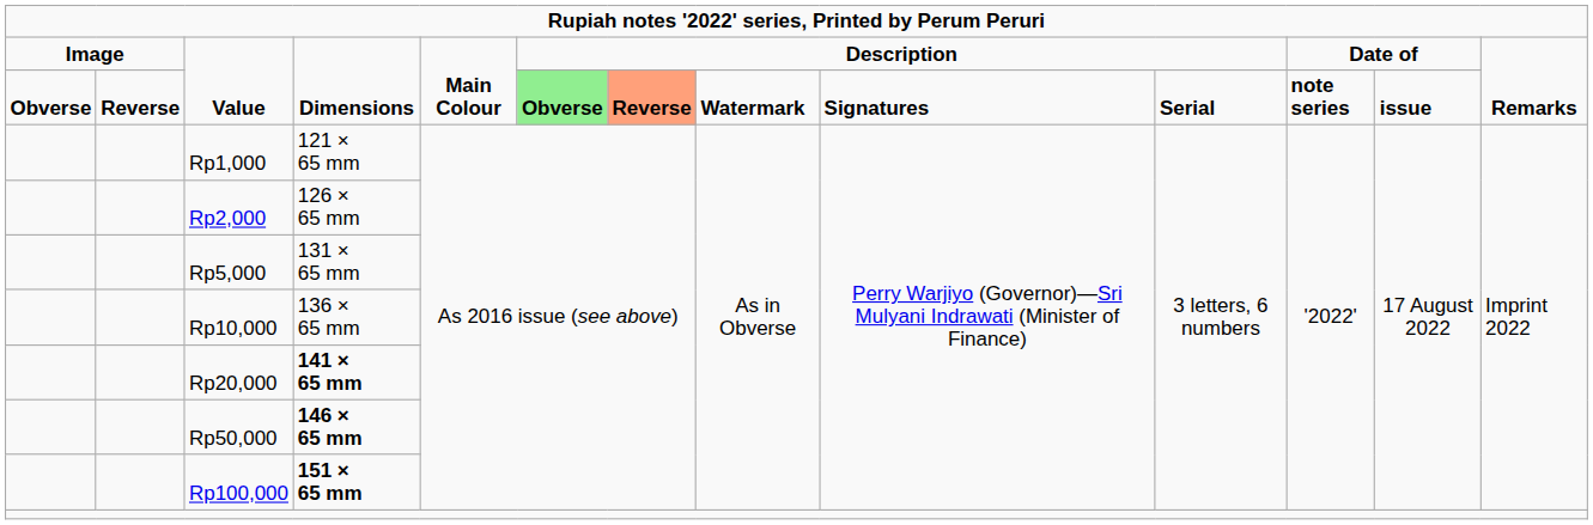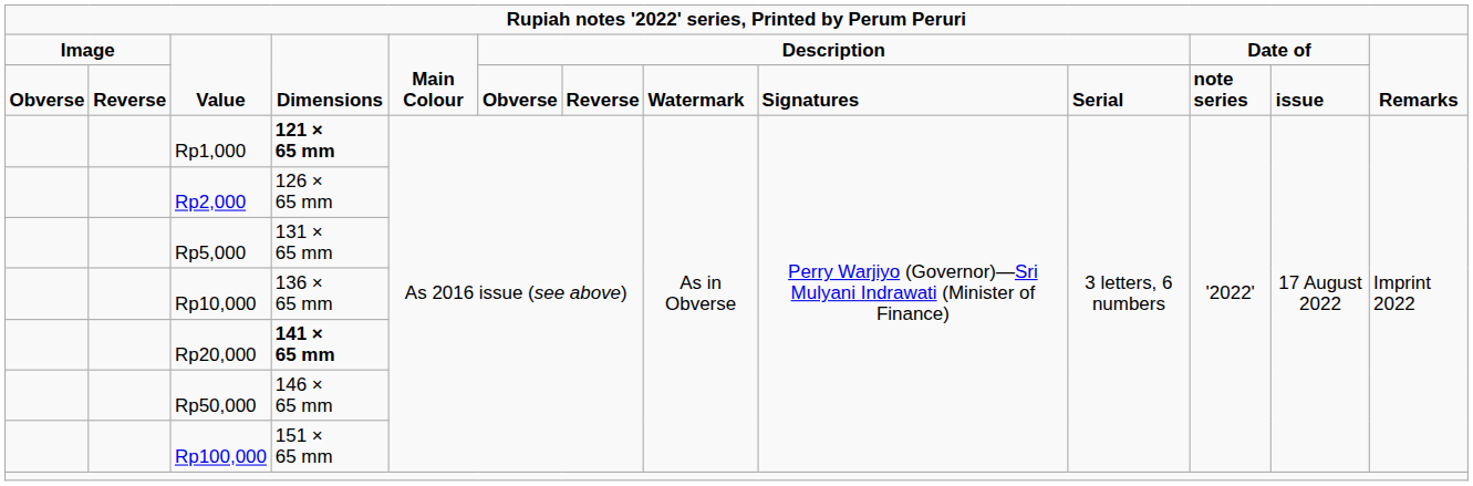Obverse / Value | column 6: lightgreen background -> no background
Obverse / Value | column 7: lightsalmon background -> no background
Rp1,000 | column 4: normal -> bold
Rp50,000 | column 4: bold -> normal
Rp100,000 | column 4: bold -> normal
